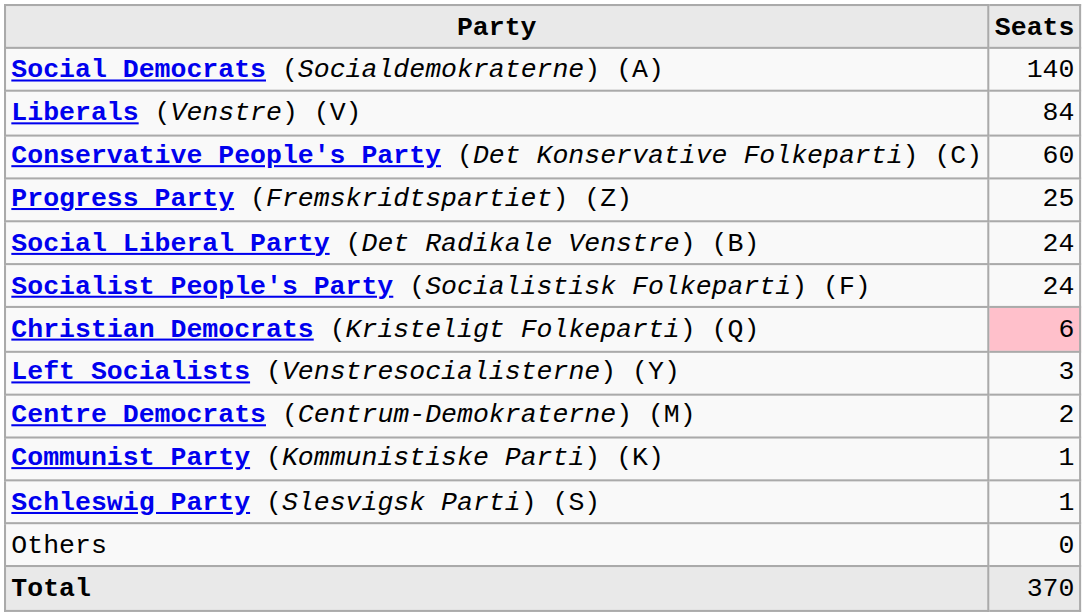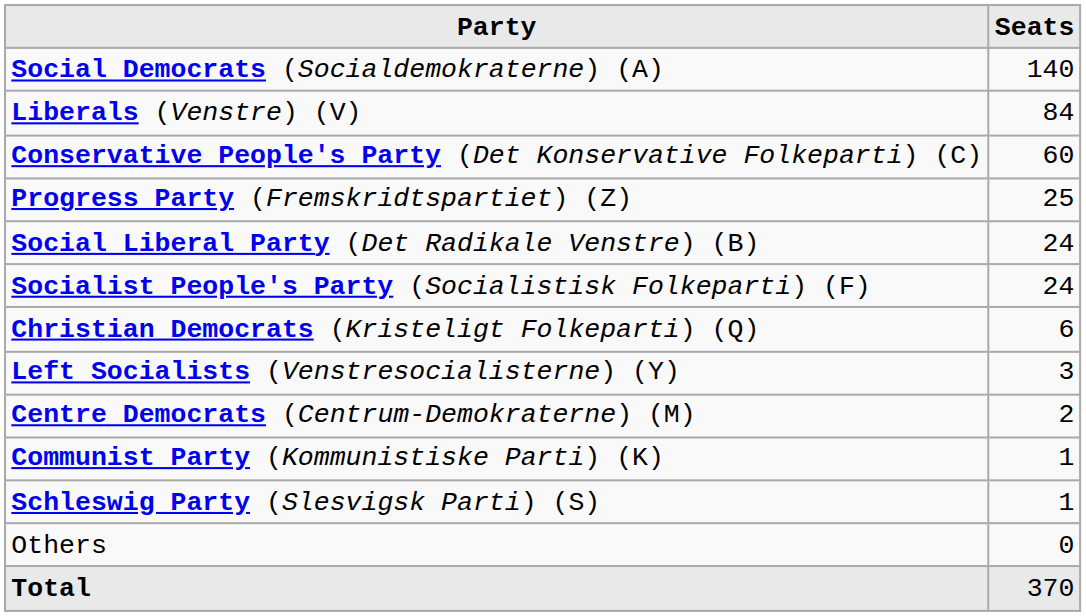Christian Democrats (Kristeligt Folkeparti) (Q) | Seats: pink background -> no background
